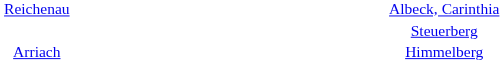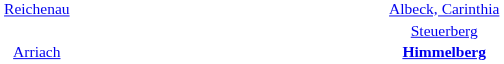Arriach | column 2: normal -> bold
